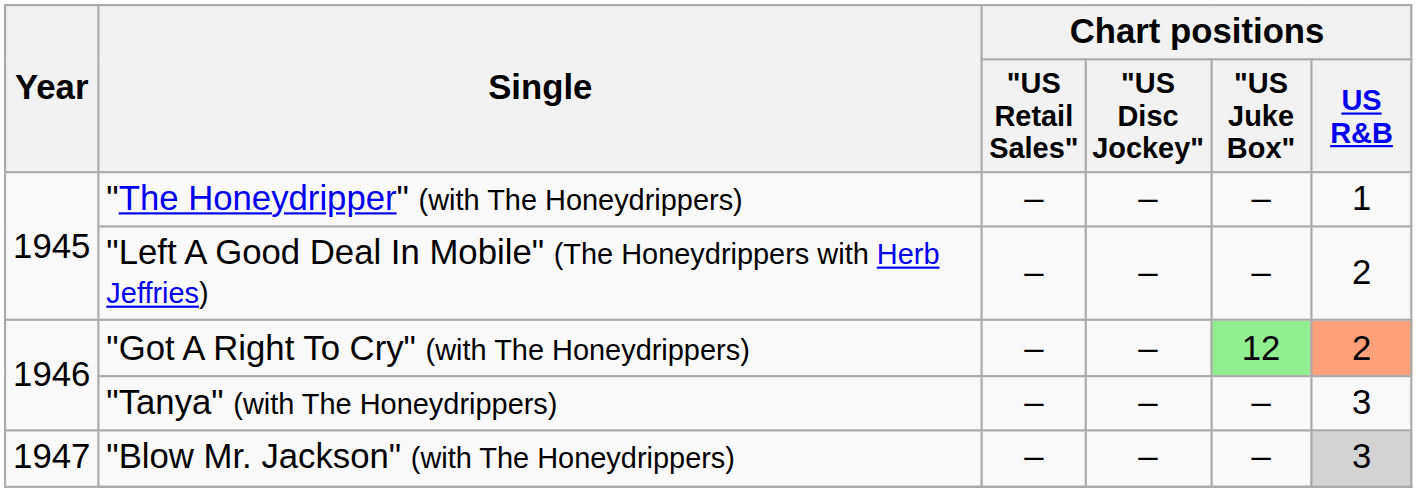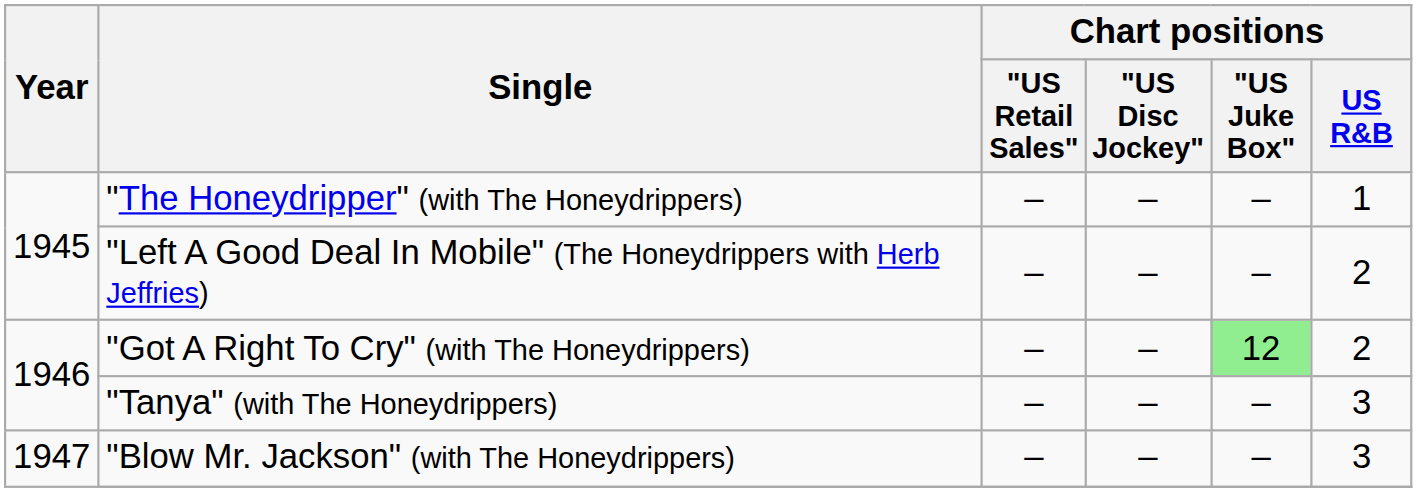"Got A Right To Cry" (with The Honeydrippers) | Chart positions / US R&B: lightsalmon background -> no background
"Blow Mr. Jackson" (with The Honeydrippers) | Chart positions / US R&B: lightgrey background -> no background
